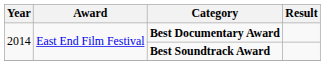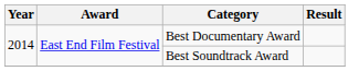Best Documentary Award | Category: bold -> normal
Best Soundtrack Award | Category: bold -> normal
